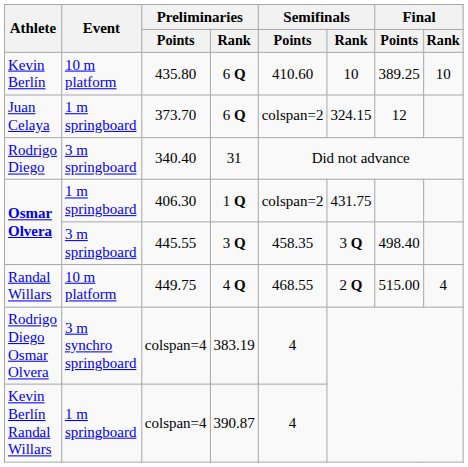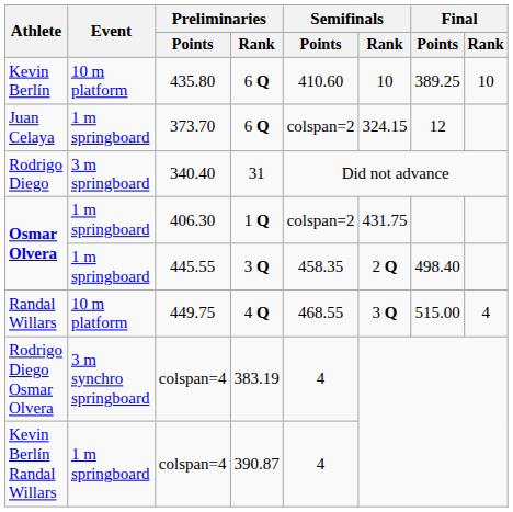Osmar Olvera / 445.55 | Event: 3 m springboard -> 1 m springboard
Osmar Olvera / 445.55 | Semifinals / Rank: 3 Q -> 2 Q
Randal Willars | Semifinals / Rank: 2 Q -> 3 Q
